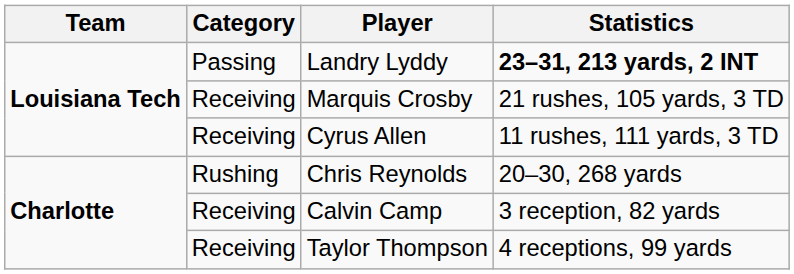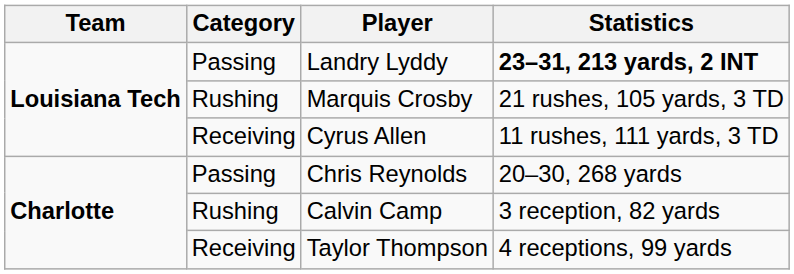Marquis Crosby | Category: Receiving -> Rushing
Chris Reynolds | Category: Rushing -> Passing
Calvin Camp | Category: Receiving -> Rushing
